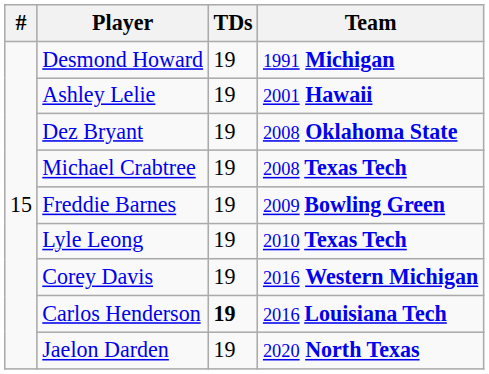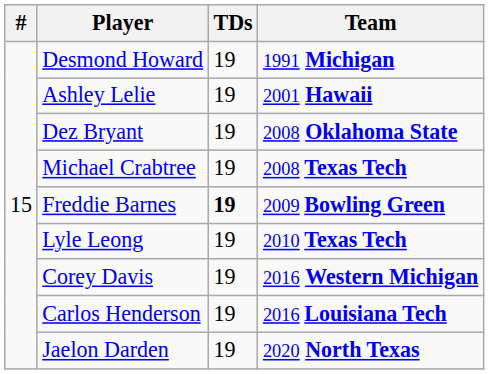Freddie Barnes | TDs: normal -> bold
Carlos Henderson | TDs: bold -> normal
